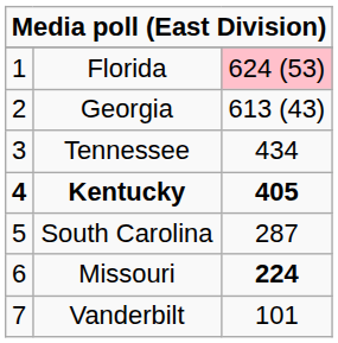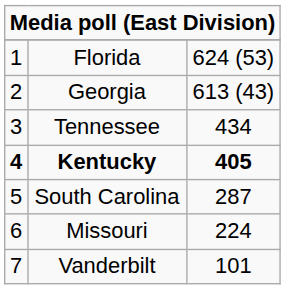Florida | column 3: pink background -> no background
Missouri | column 3: bold -> normal
